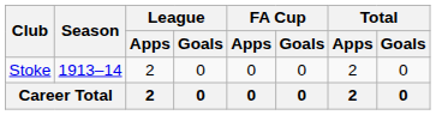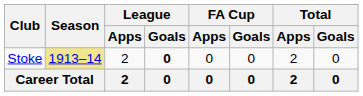Stoke | Season: no background -> khaki background
Stoke | League / Goals: normal -> bold
